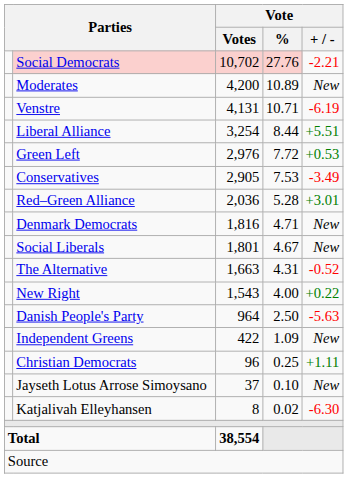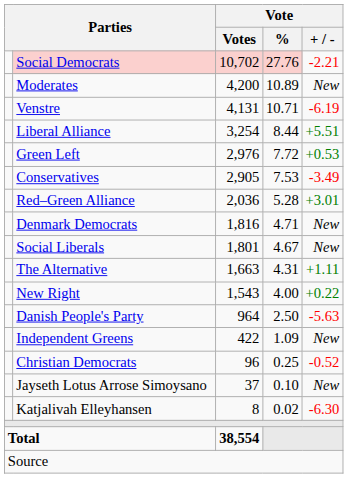The Alternative | Vote / + / -: -0.52 -> +1.11
Christian Democrats | Vote / + / -: +1.11 -> -0.52
